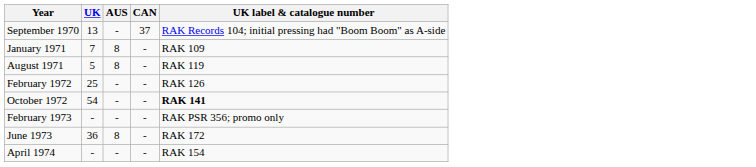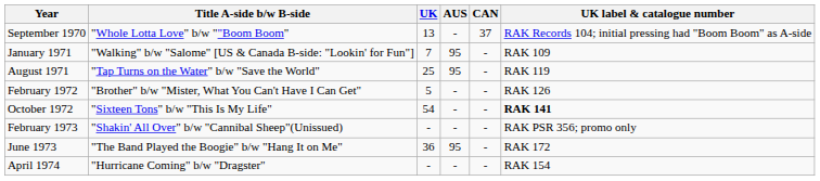+ column: Title A-side b/w B-side | "Whole Lotta Love" b/w ""Boom Boom" | "Walking" b/w "Salome" [US & Canada B-side: "Lookin' for Fun"] | "Tap Turns on the Water" b/w "Save the World" | "Brother" b/w "Mister, What You Can't Have I Can Get" | "Sixteen Tons" b/w "This Is My Life" | "Shakin' All Over" b/w "Cannibal Sheep"(Unissued) | "The Band Played the Boogie" b/w "Hang It on Me" | "Hurricane Coming" b/w "Dragster"
January 1971 | AUS: 8 -> 95
August 1971 | UK: 5 -> 25
August 1971 | AUS: 8 -> 95
February 1972 | UK: 25 -> 5
June 1973 | AUS: 8 -> 95
